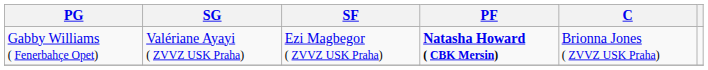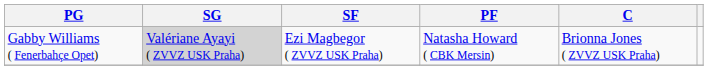Gabby Williams ( Fenerbahçe Opet) | SG: no background -> lightgrey background
Gabby Williams ( Fenerbahçe Opet) | PF: bold -> normal
